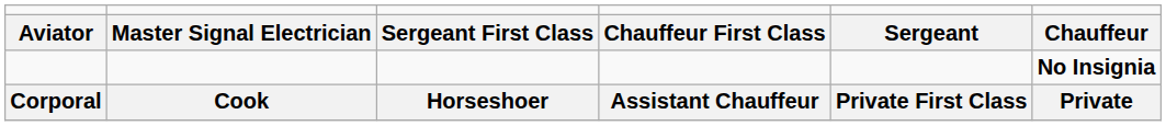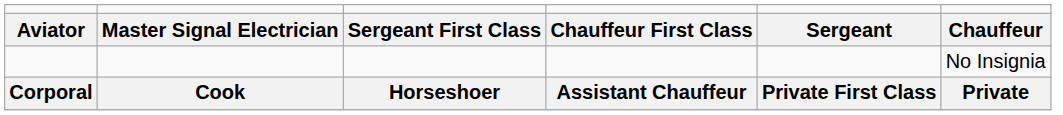row 3 | column 6: bold -> normal
